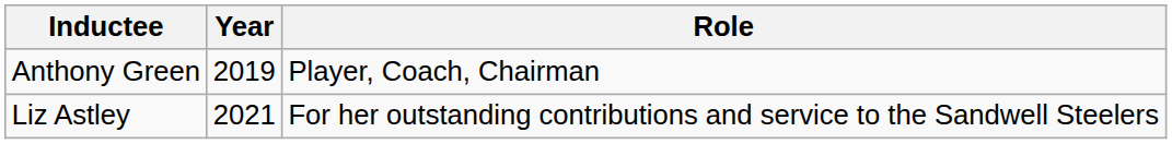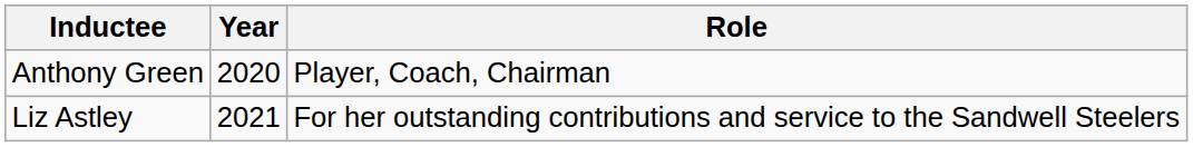Anthony Green | Year: 2019 -> 2020
